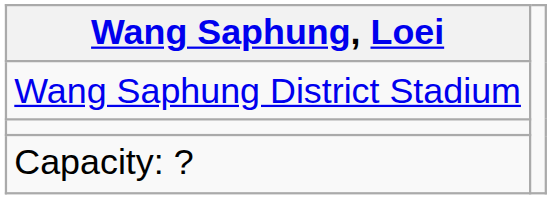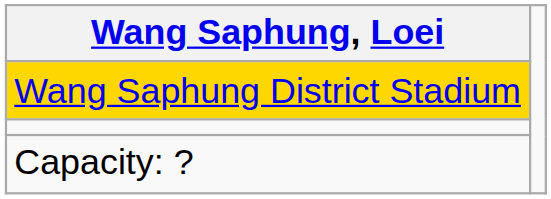Wang Saphung District Stadium | Wang Saphung, Loei: no background -> gold background
